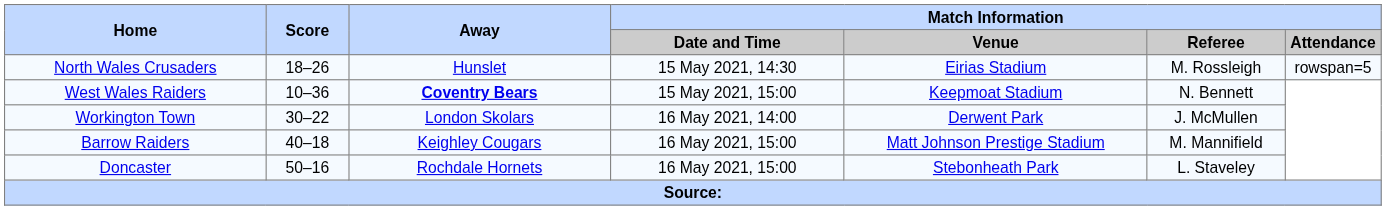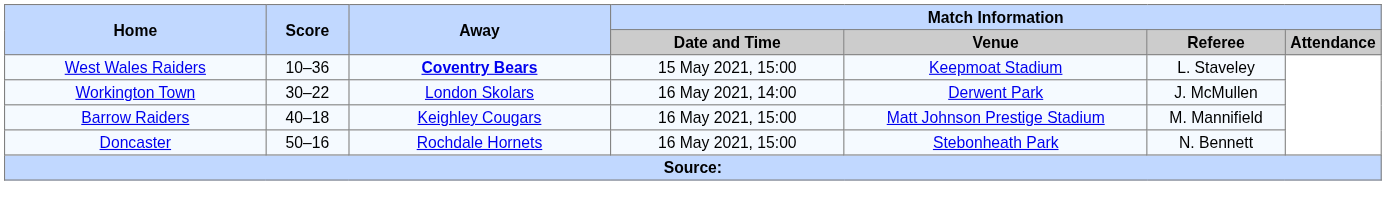- row: North Wales Crusaders | 18–26 | Hunslet | 15 May 2021, 14:30 | Eirias Stadium | M. Rossleigh | rowspan=5
West Wales Raiders | Match Information / Referee: N. Bennett -> L. Staveley
Doncaster | Match Information / Referee: L. Staveley -> N. Bennett
